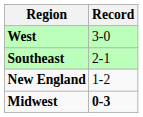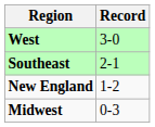Midwest | Record: bold -> normal
